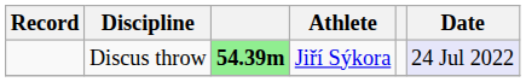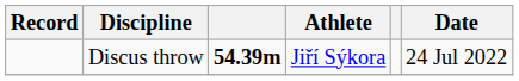Discus throw | column 3: lightgreen background -> no background
Discus throw | Date: lavender background -> no background
